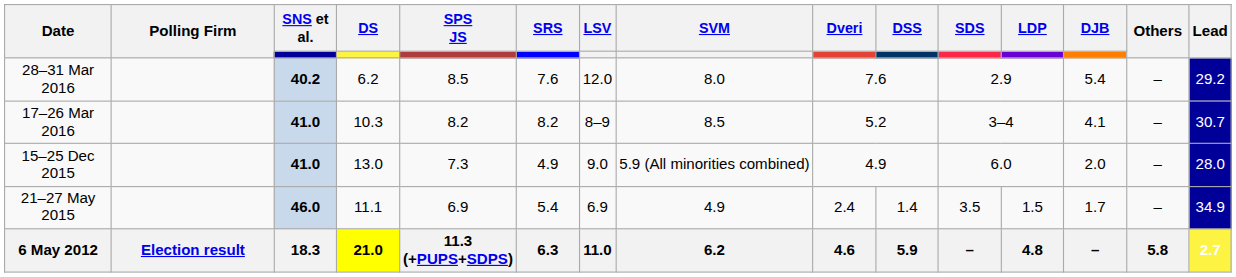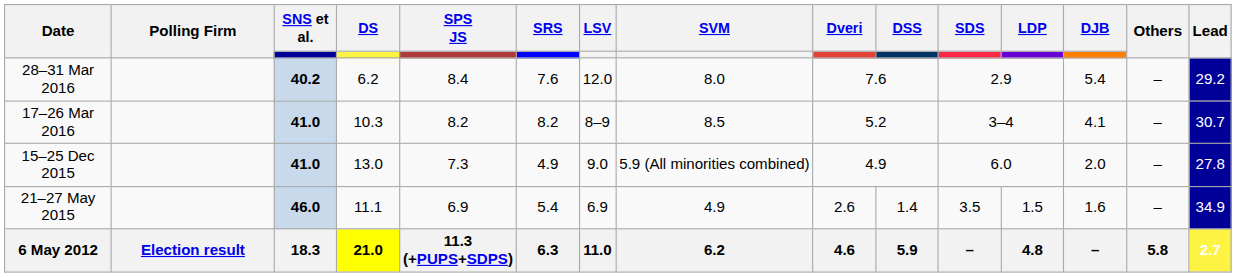28–31 Mar 2016 | SPS JS: 8.5 -> 8.4
15–25 Dec 2015 | Lead: 28.0 -> 27.8
21–27 May 2015 | Dveri: 2.4 -> 2.6
21–27 May 2015 | DJB: 1.7 -> 1.6
